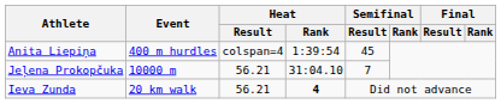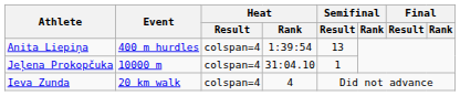Anita Liepiņa | Semifinal / Result: 45 -> 13
Jeļena Prokopčuka | Heat / Result: 56.21 -> colspan=4
Jeļena Prokopčuka | Semifinal / Result: 7 -> 1
Ieva Zunda | Heat / Result: 56.21 -> colspan=4
Ieva Zunda | Heat / Rank: bold -> normal
